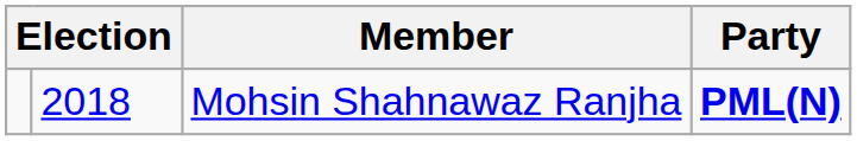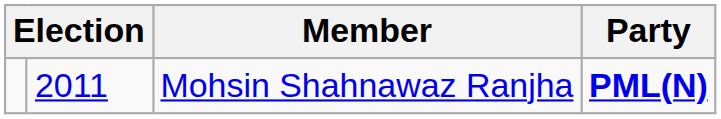Mohsin Shahnawaz Ranjha | column 2: 2018 -> 2011
